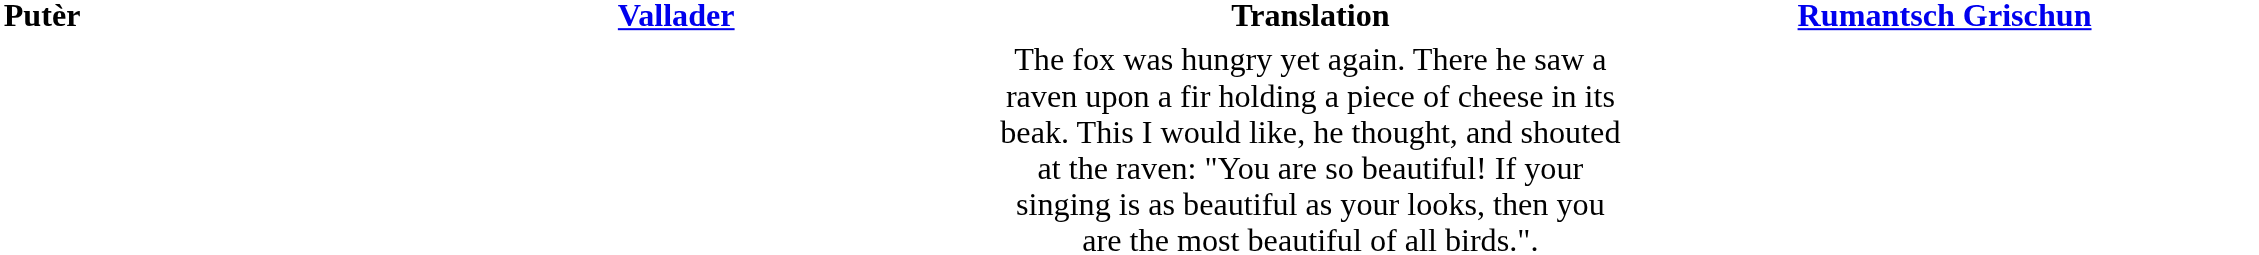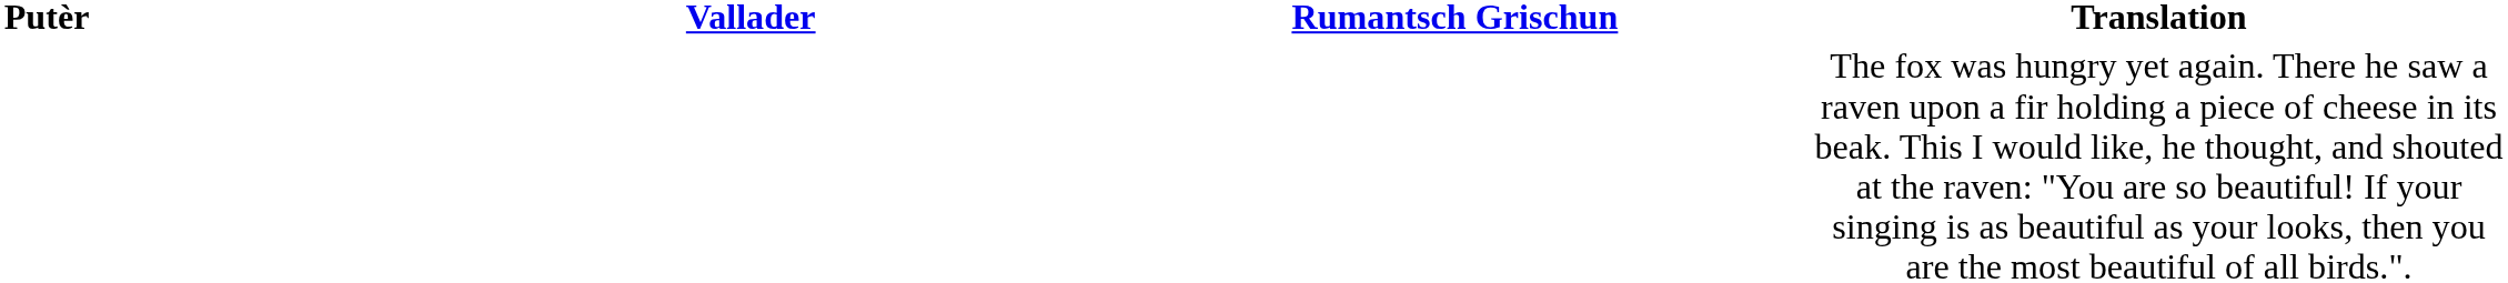columns swapped: Rumantsch Grischun <-> Translation
